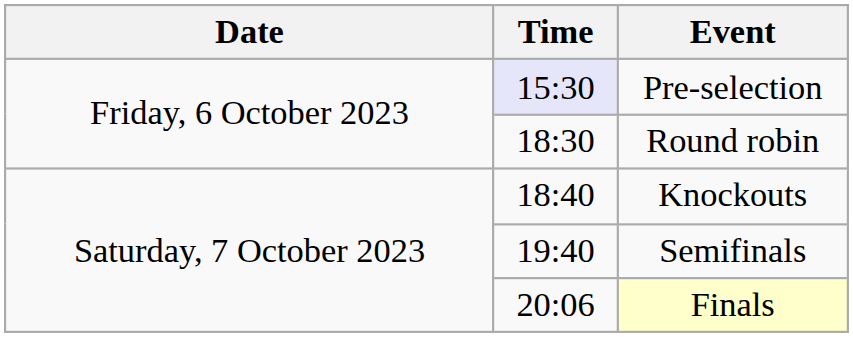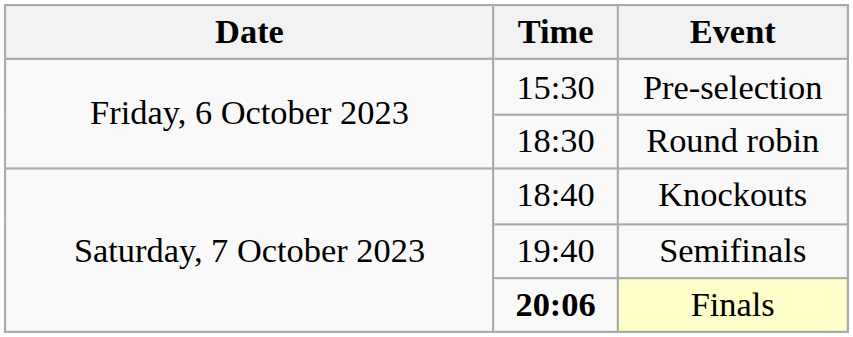Pre-selection | Time: lavender background -> no background
Finals | Time: normal -> bold
